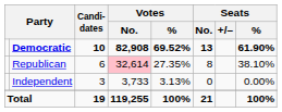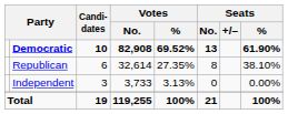Republican | Votes / No.: pink background -> no background
